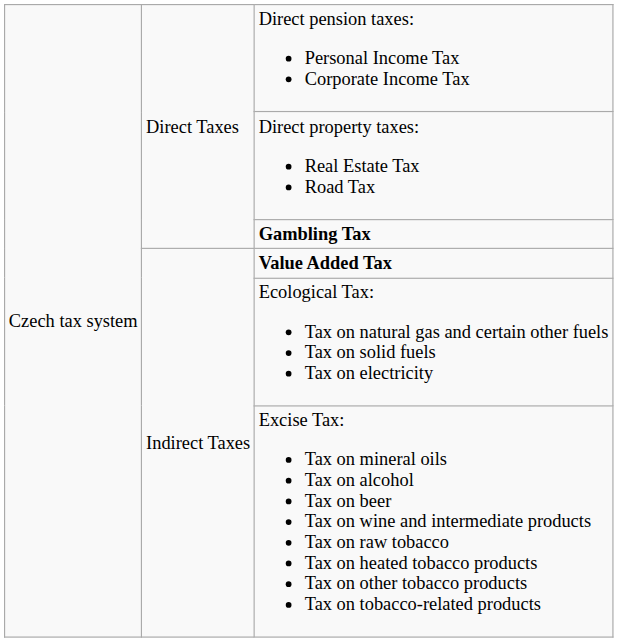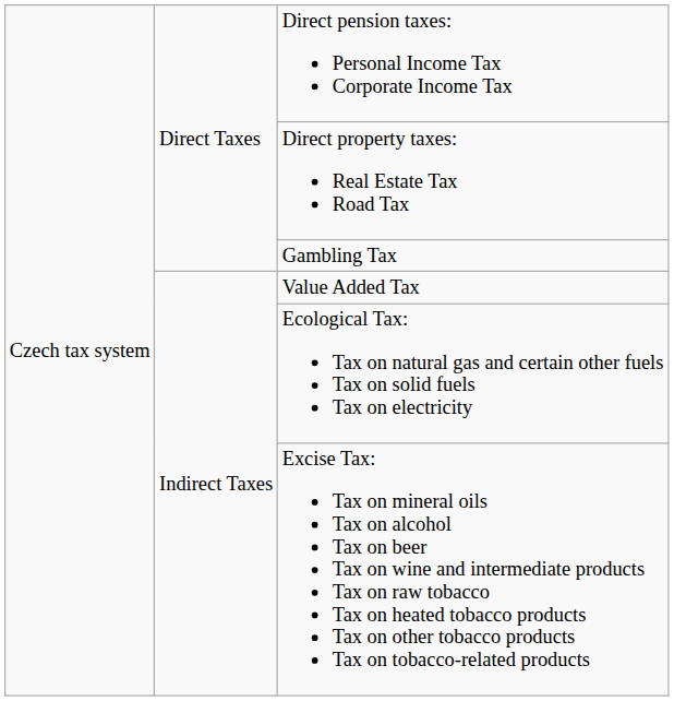Gambling Tax | column 3: bold -> normal
Value Added Tax | column 3: bold -> normal
